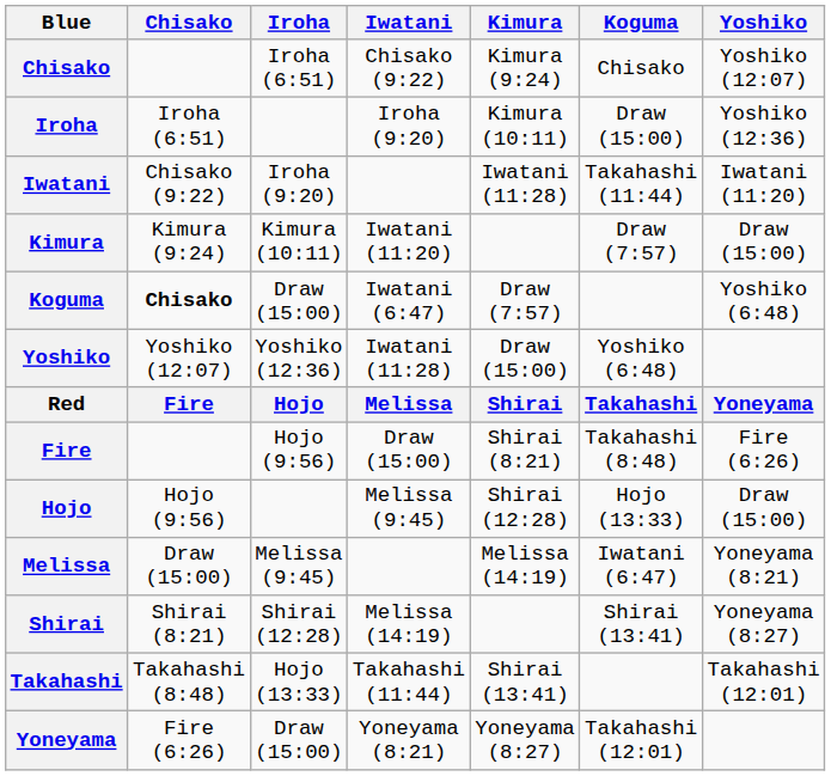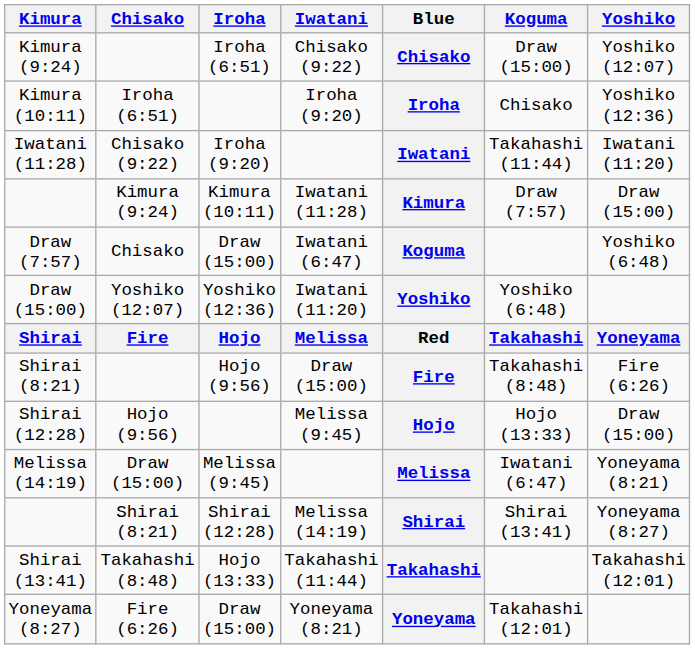columns swapped: Blue <-> Kimura
row 2 | Koguma: Chisako -> Draw (15:00)
row 3 | Koguma: Draw (15:00) -> Chisako
row 5 | Iwatani: Iwatani (11:20) -> Iwatani (11:28)
row 6 | Chisako: bold -> normal
row 7 | Iwatani: Iwatani (11:28) -> Iwatani (11:20)
